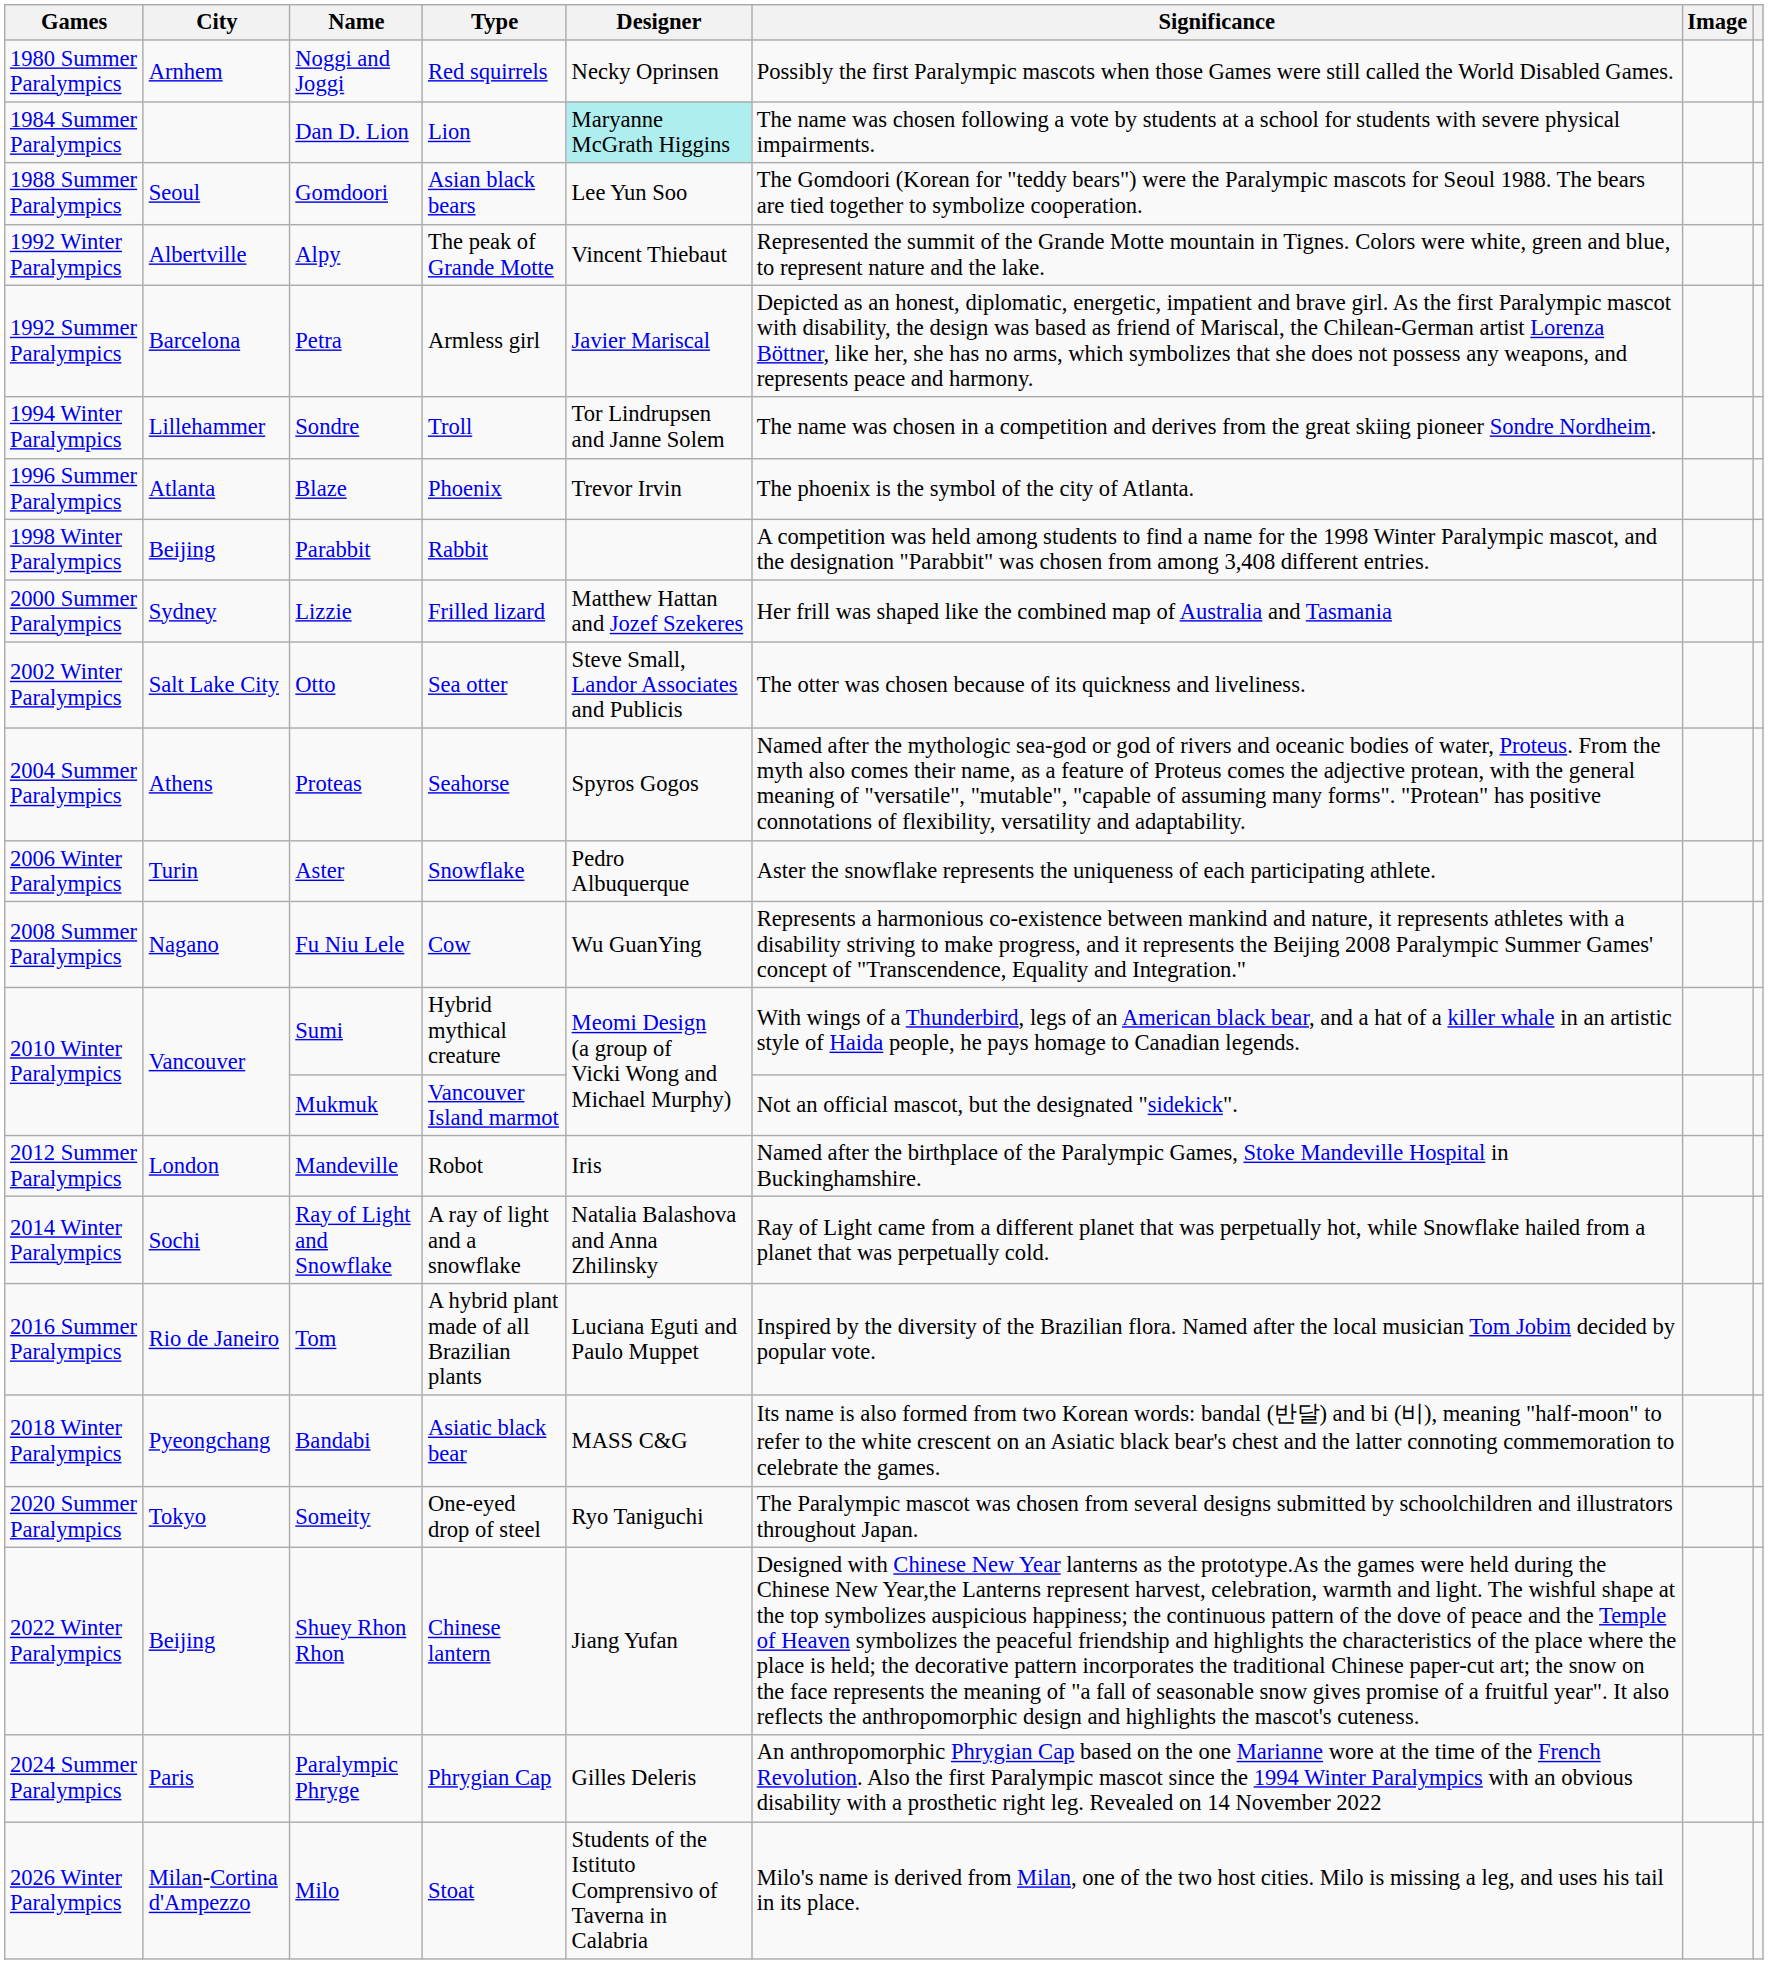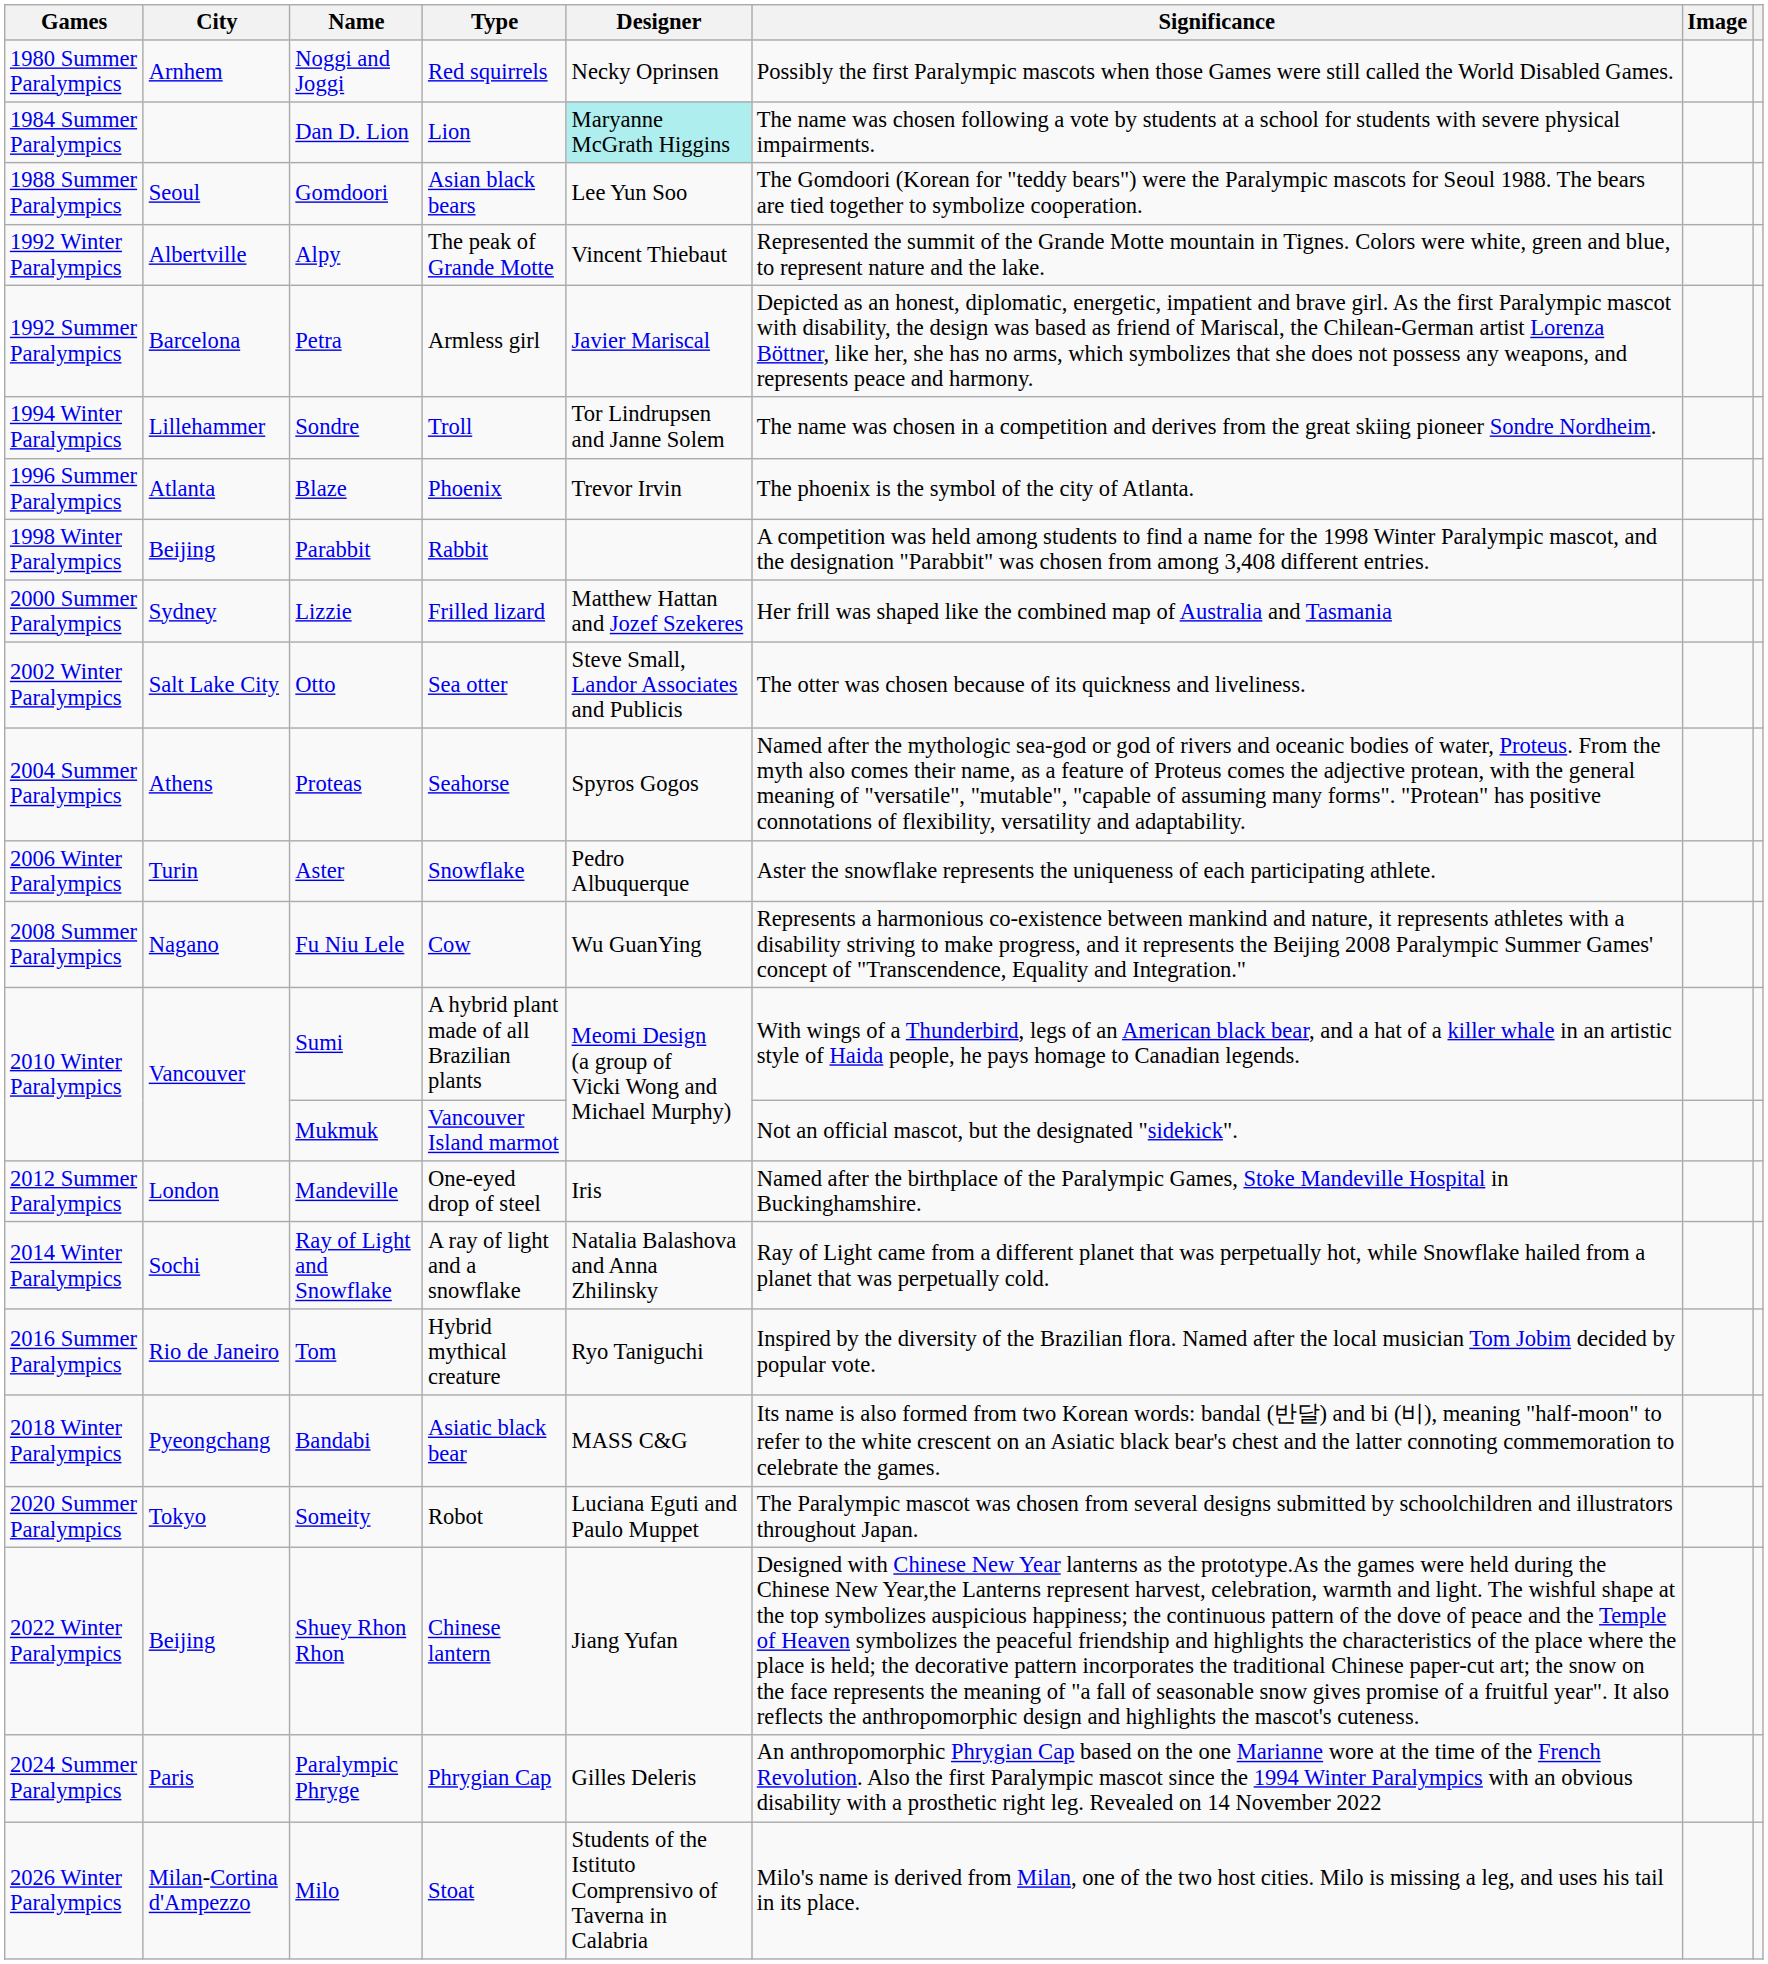Sumi | Type: Hybrid mythical creature -> A hybrid plant made of all Brazilian plants
Mandeville | Type: Robot -> One-eyed drop of steel
Tom | Type: A hybrid plant made of all Brazilian plants -> Hybrid mythical creature
Tom | Designer: Luciana Eguti and Paulo Muppet -> Ryo Taniguchi
Someity | Type: One-eyed drop of steel -> Robot
Someity | Designer: Ryo Taniguchi -> Luciana Eguti and Paulo Muppet
